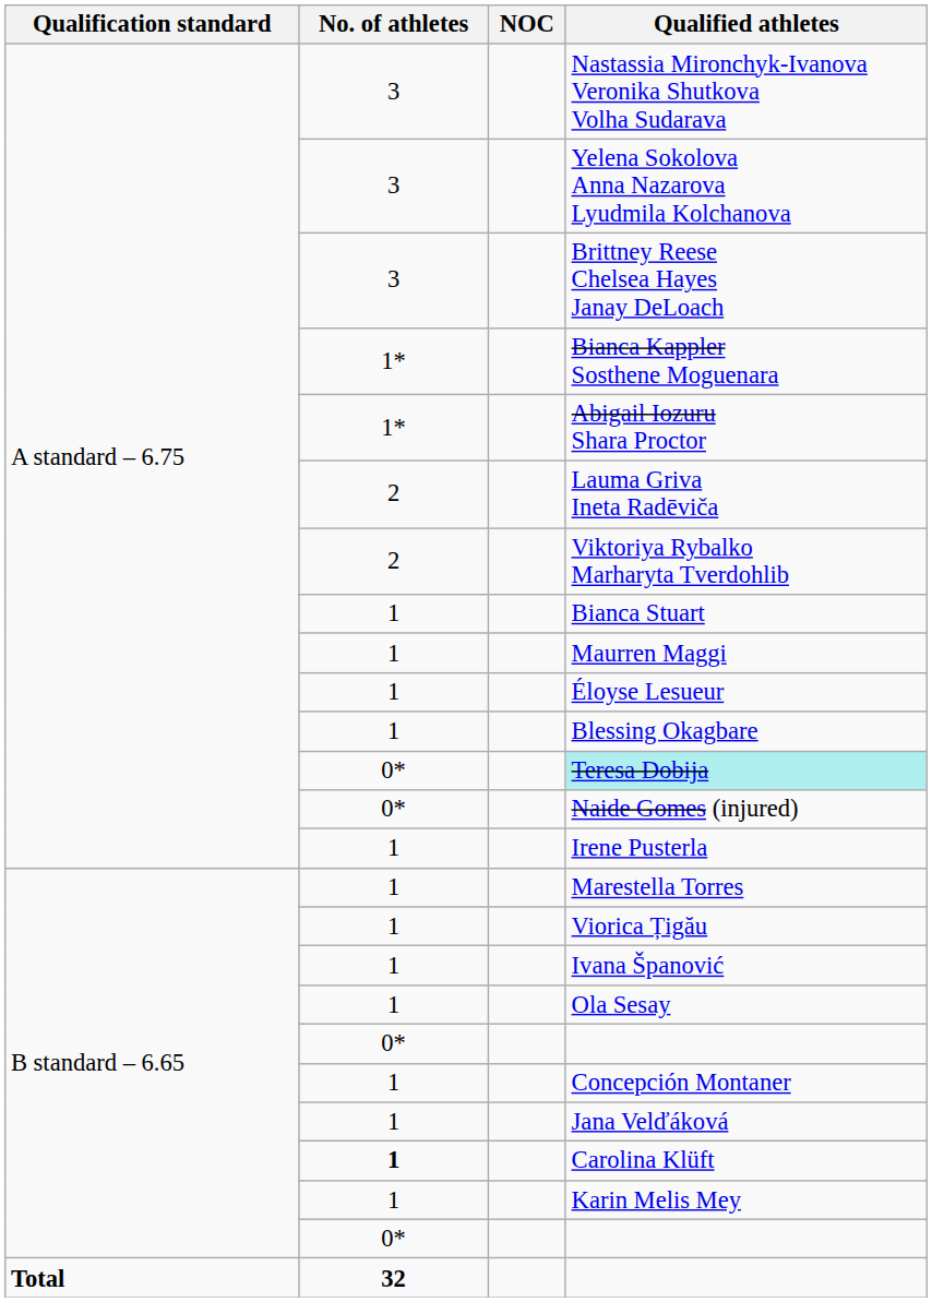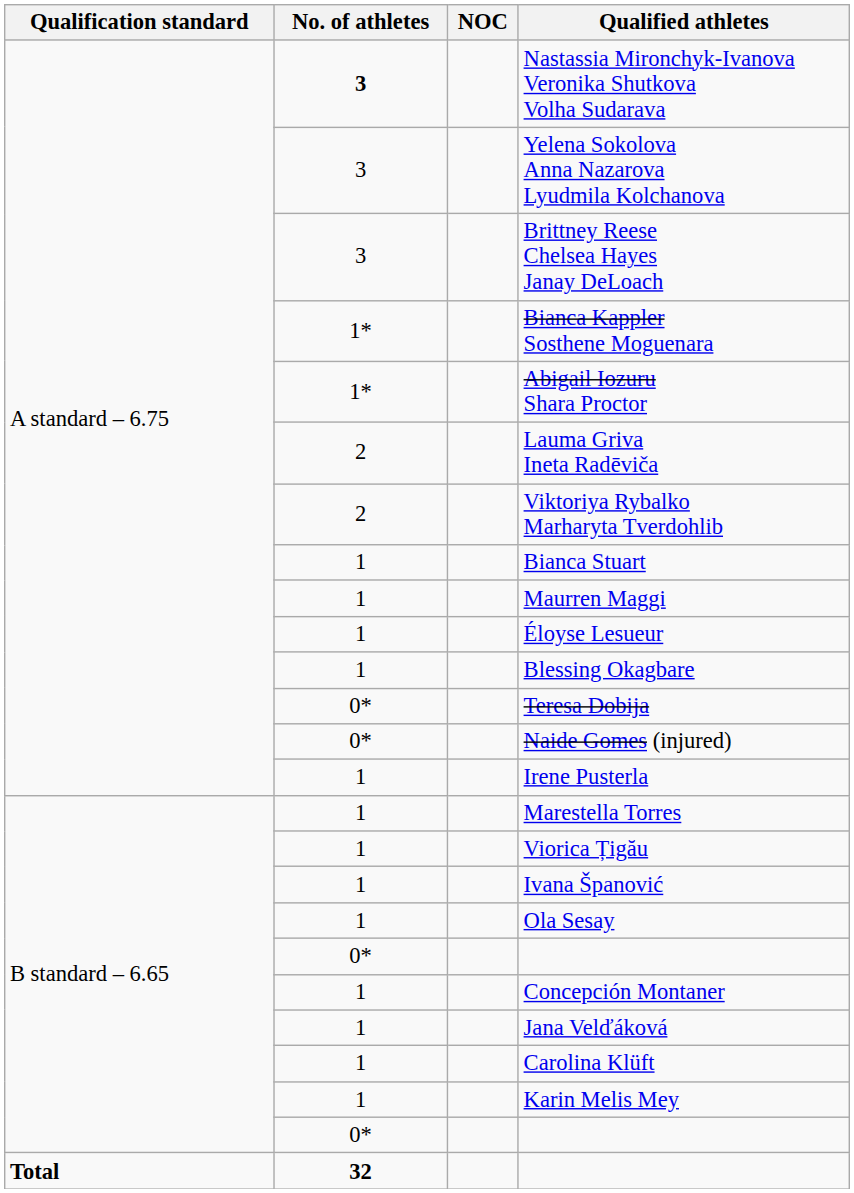Nastassia Mironchyk-Ivanova Veronika Shutkova Volha Sudarava | No. of athletes: normal -> bold
Teresa Dobija | Qualified athletes: paleturquoise background -> no background
Carolina Klüft | No. of athletes: bold -> normal
